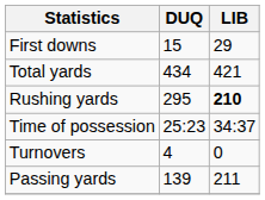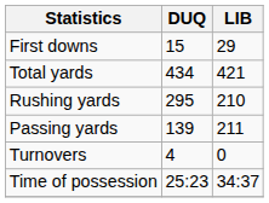Rushing yards | LIB: bold -> normal
rows swapped: Passing yards <-> Time of possession
